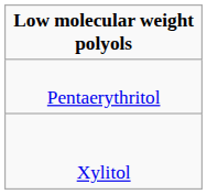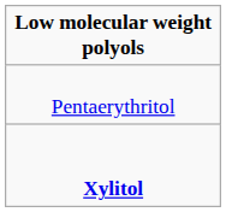row 3 | column 1: normal -> bold
